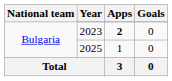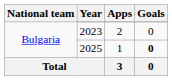2023 | Apps: bold -> normal
2025 | Goals: normal -> bold
